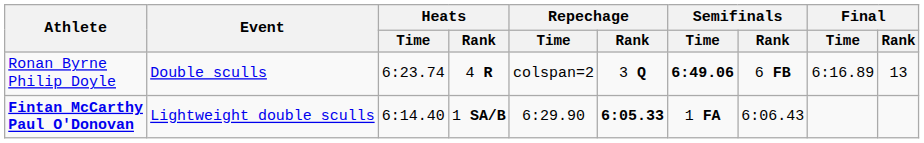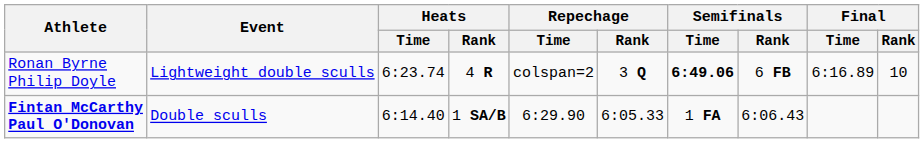Ronan Byrne Philip Doyle | Event: Double sculls -> Lightweight double sculls
Ronan Byrne Philip Doyle | Final / Rank: 13 -> 10
Fintan McCarthy Paul O'Donovan | Event: Lightweight double sculls -> Double sculls
Fintan McCarthy Paul O'Donovan | Repechage / Rank: bold -> normal
